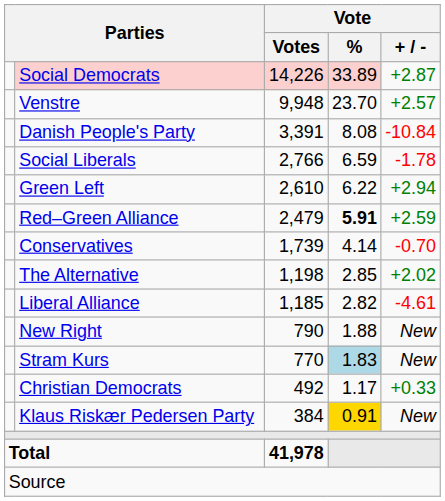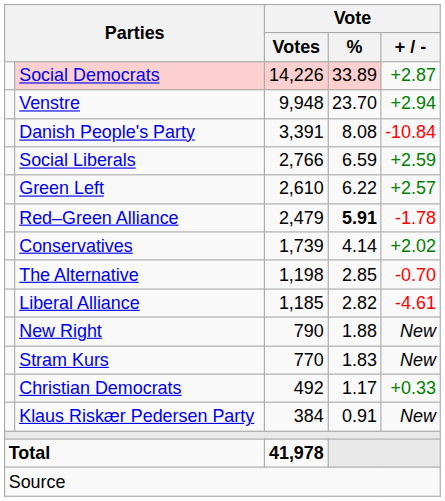Venstre | Vote / + / -: +2.57 -> +2.94
Social Liberals | Vote / + / -: -1.78 -> +2.59
Green Left | Vote / + / -: +2.94 -> +2.57
Red–Green Alliance | Vote / + / -: +2.59 -> -1.78
Conservatives | Vote / + / -: -0.70 -> +2.02
The Alternative | Vote / + / -: +2.02 -> -0.70
Stram Kurs | Vote / %: lightblue background -> no background
Klaus Riskær Pedersen Party | Vote / %: gold background -> no background
